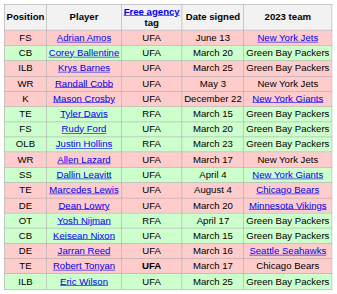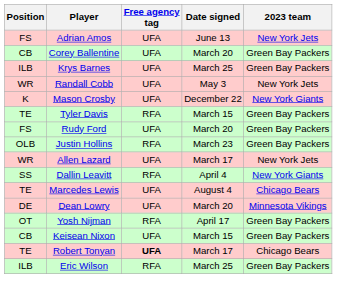Dallin Leavitt | Free agency tag: UFA -> RFA
- row: DE | Jarran Reed | UFA | March 16 | Seattle Seahawks
Eric Wilson | Free agency tag: UFA -> RFA
